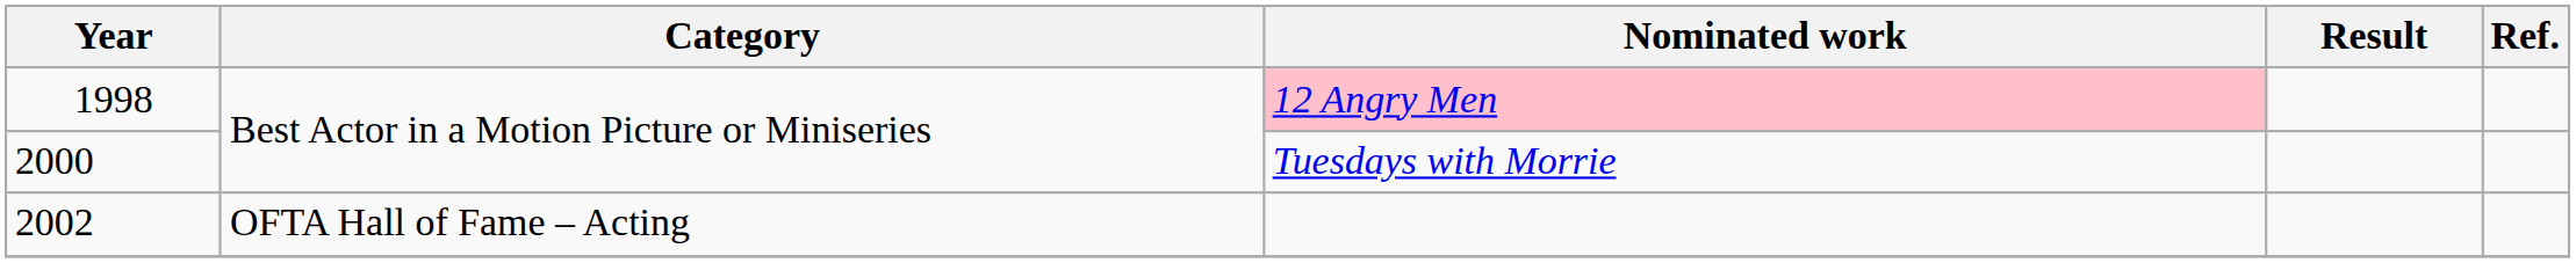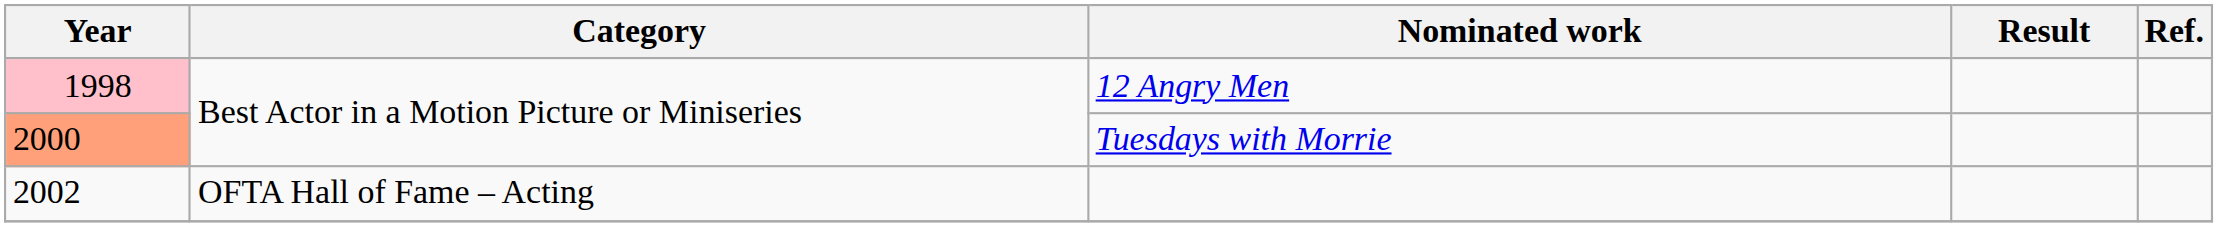12 Angry Men | Year: no background -> pink background
12 Angry Men | Nominated work: pink background -> no background
Tuesdays with Morrie | Year: no background -> lightsalmon background
